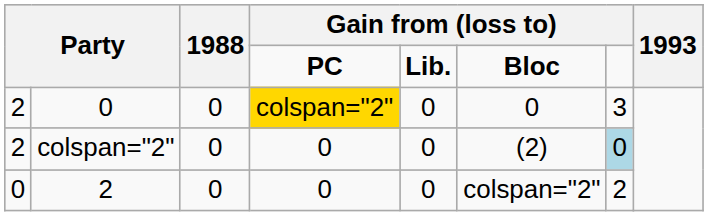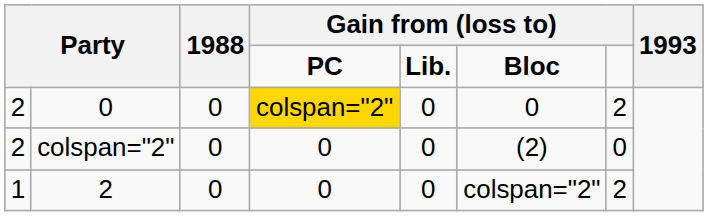row 3 | column 7: 3 -> 2
row 4 | column 7: lightblue background -> no background
row 5 | column 1: 0 -> 1
